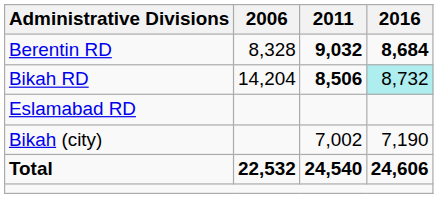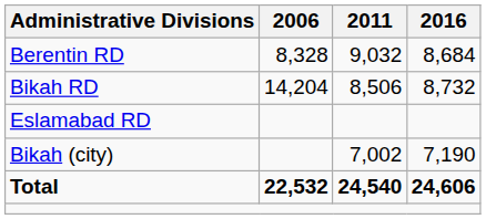Berentin RD | 2011: bold -> normal
Berentin RD | 2016: bold -> normal
Bikah RD | 2011: bold -> normal
Bikah RD | 2016: paleturquoise background -> no background
